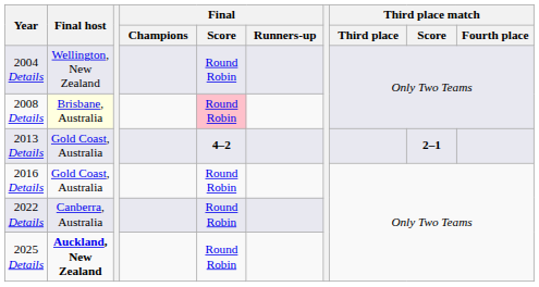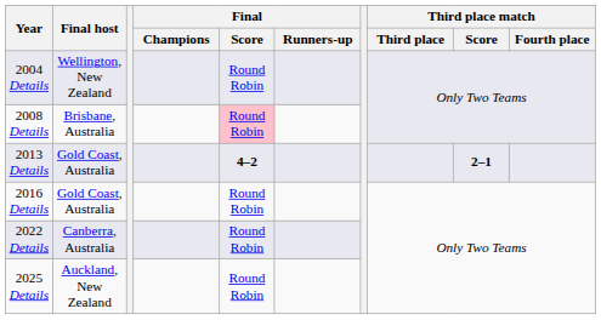2008 Details | Final host: lightyellow background -> no background
2025 Details | Final host: bold -> normal
